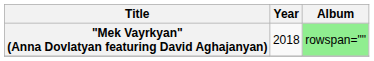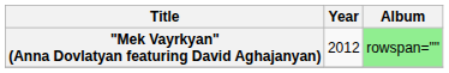"Mek Vayrkyan" (Anna Dovlatyan featuring David Aghajanyan) | Year: 2018 -> 2012
